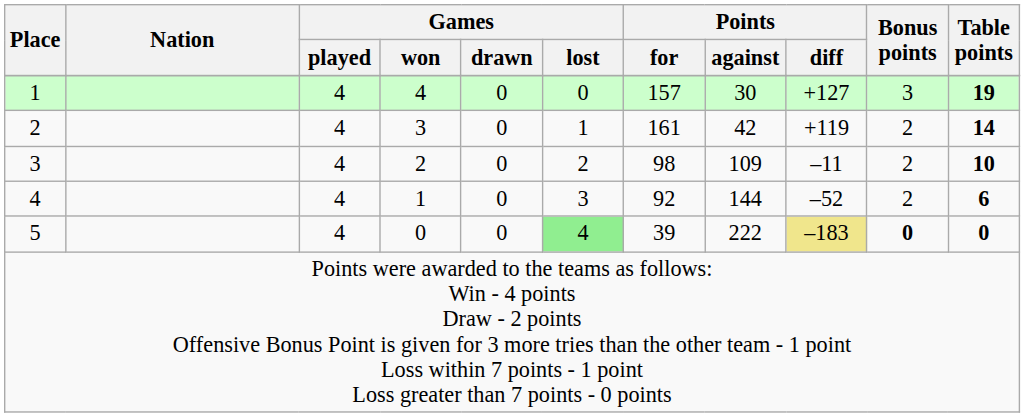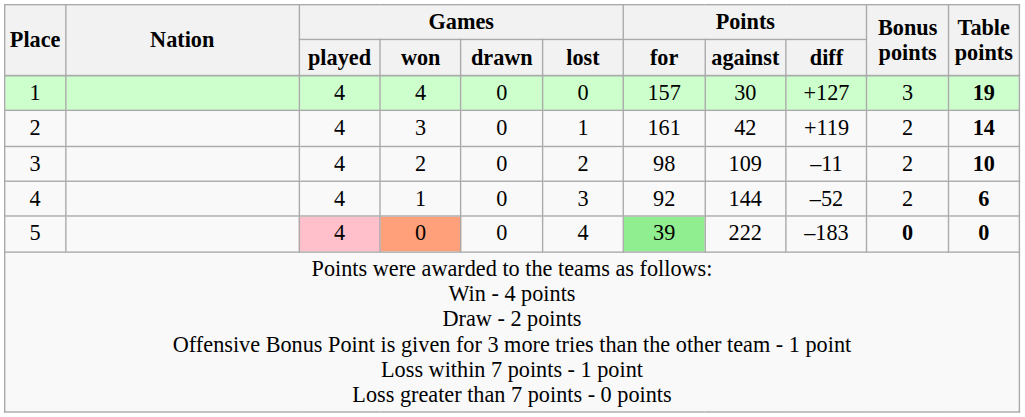5 | Games / played: no background -> pink background
5 | Games / won: no background -> lightsalmon background
5 | Games / lost: lightgreen background -> no background
5 | Points / for: no background -> lightgreen background
5 | Points / diff: khaki background -> no background
